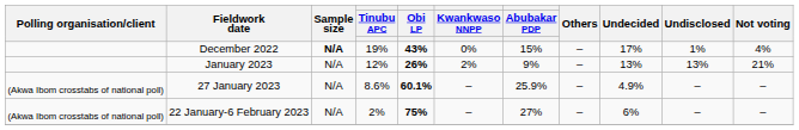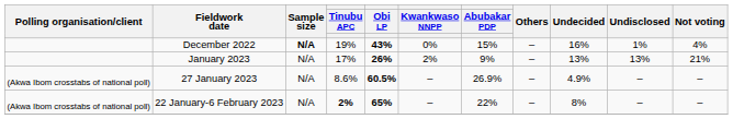December 2022 | Undecided: 17% -> 16%
January 2023 | Tinubu APC: 12% -> 17%
27 January 2023 | Obi LP: 60.1% -> 60.5%
27 January 2023 | Abubakar PDP: 25.9% -> 26.9%
22 January-6 February 2023 | Tinubu APC: normal -> bold
22 January-6 February 2023 | Obi LP: 75% -> 65%
22 January-6 February 2023 | Abubakar PDP: 27% -> 22%
22 January-6 February 2023 | Undecided: 6% -> 8%
